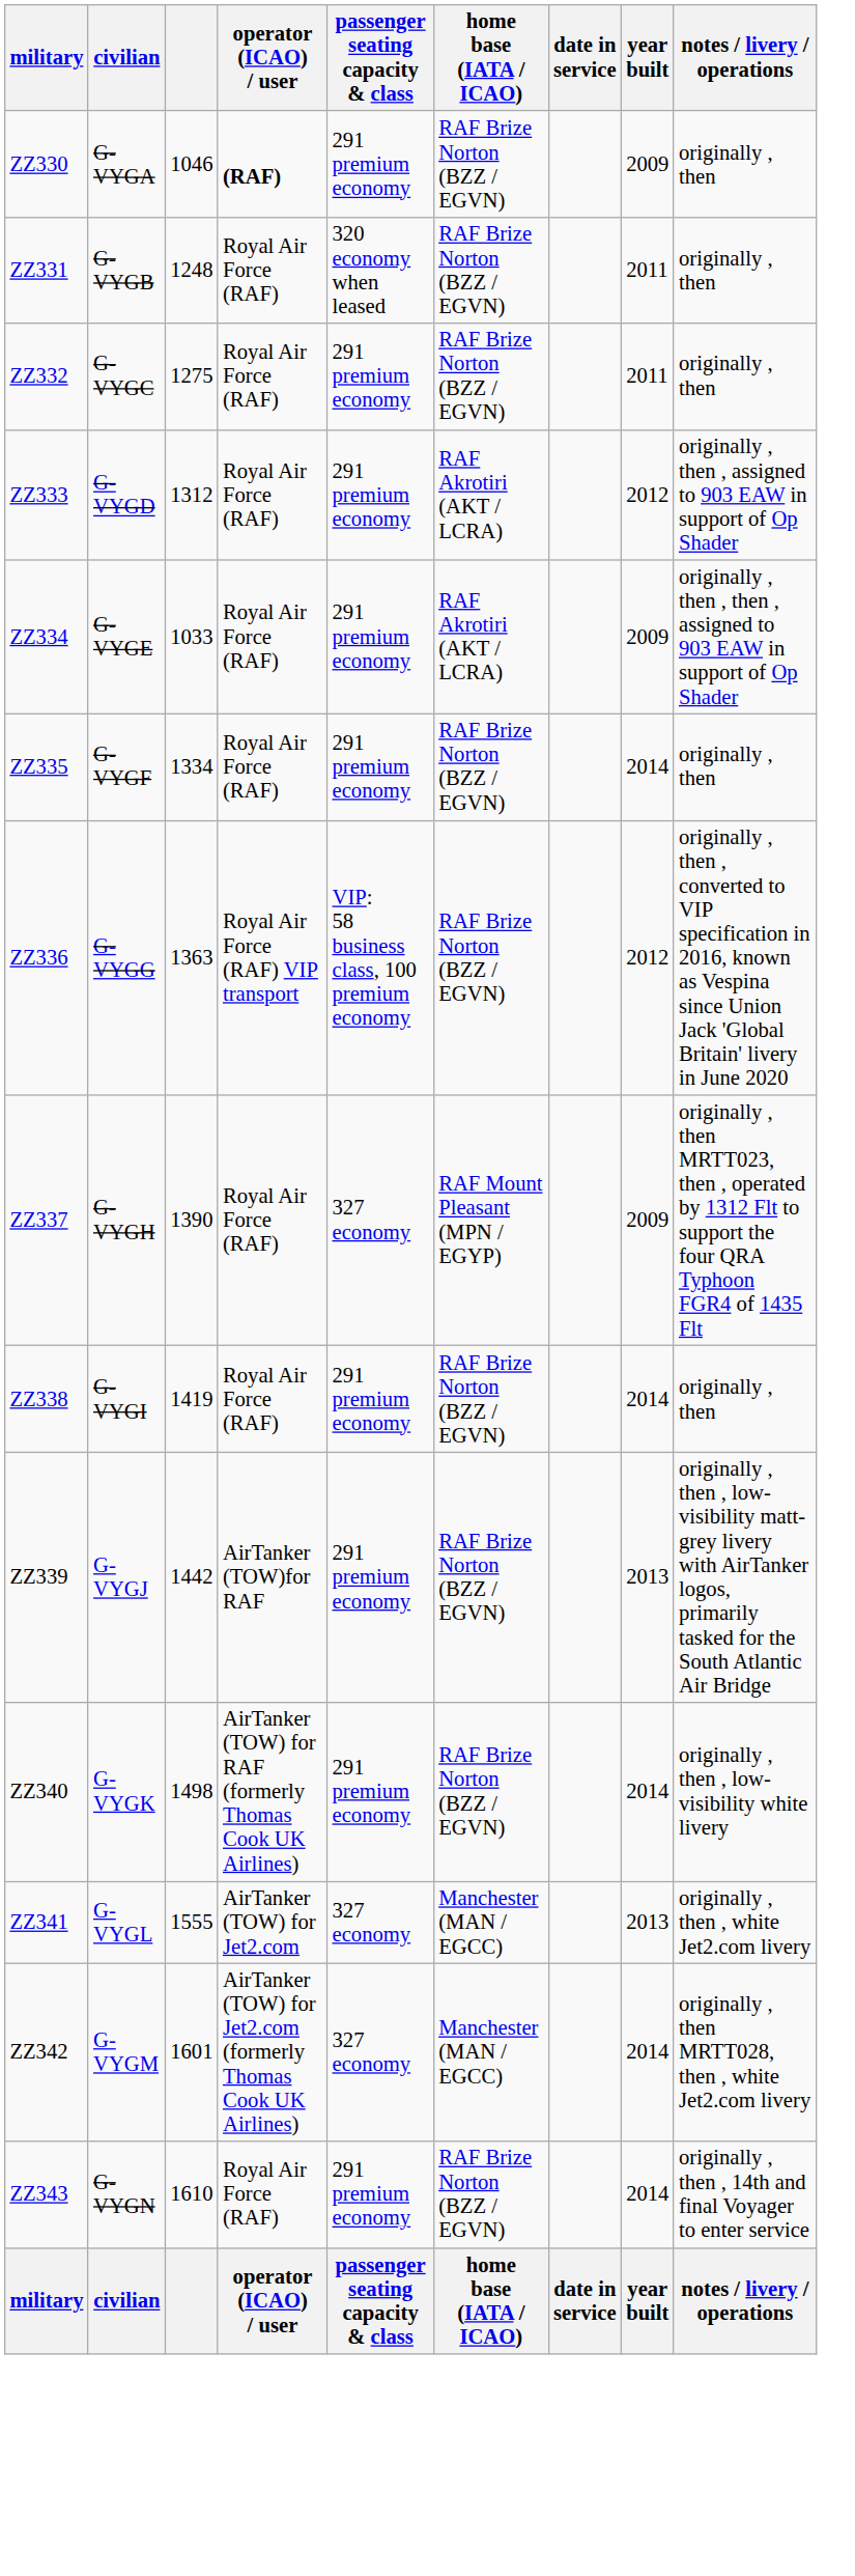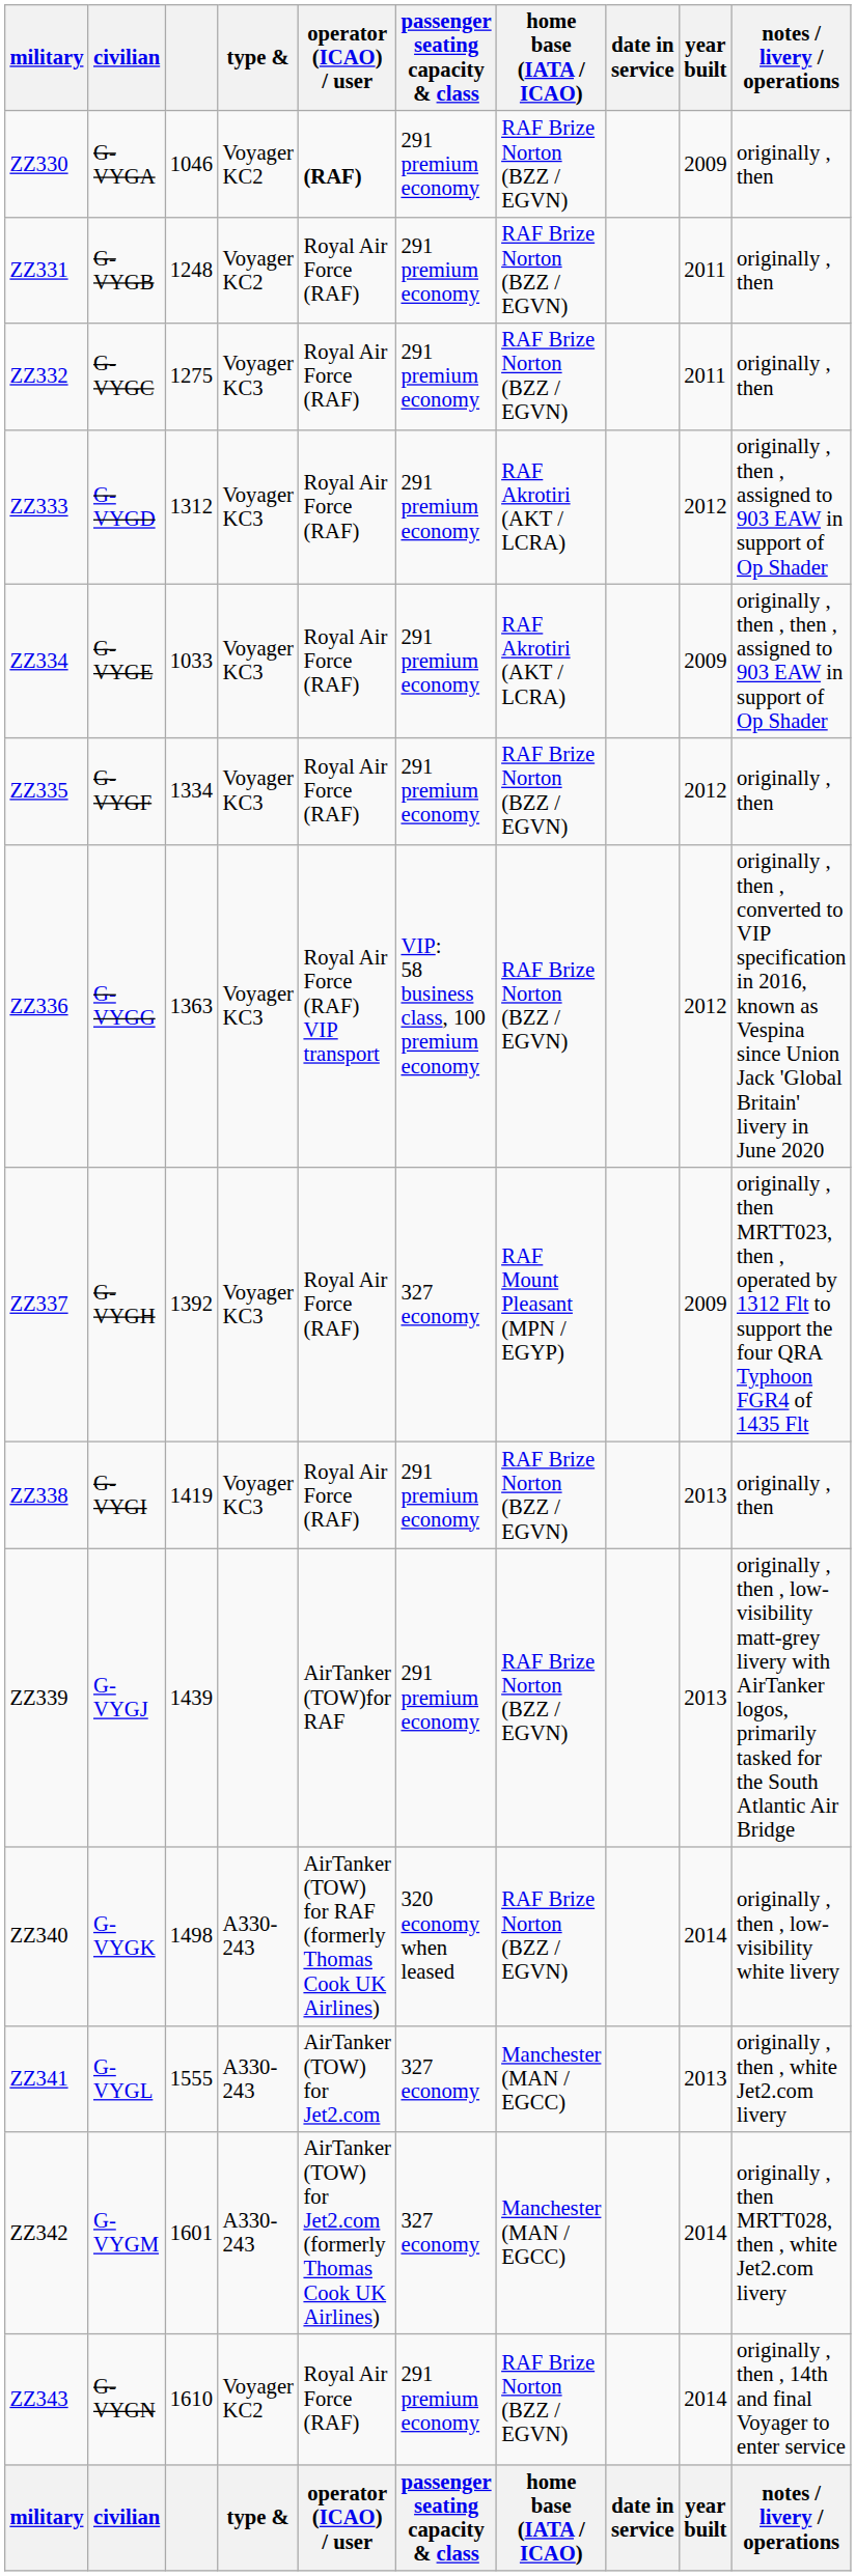+ column: type & | Voyager KC2 | Voyager KC2 | Voyager KC3 | Voyager KC3 | Voyager KC3 | Voyager KC3 | Voyager KC3 | Voyager KC3 | Voyager KC3 | A330-243 | A330-243 | A330-243 | Voyager KC2 | type &
ZZ331 | passenger seating capacity & class: 320 economy when leased -> 291 premium economy
ZZ335 | year built: 2014 -> 2012
ZZ337 | column 3: 1390 -> 1392
ZZ338 | year built: 2014 -> 2013
ZZ339 | column 3: 1442 -> 1439
ZZ340 | passenger seating capacity & class: 291 premium economy -> 320 economy when leased
